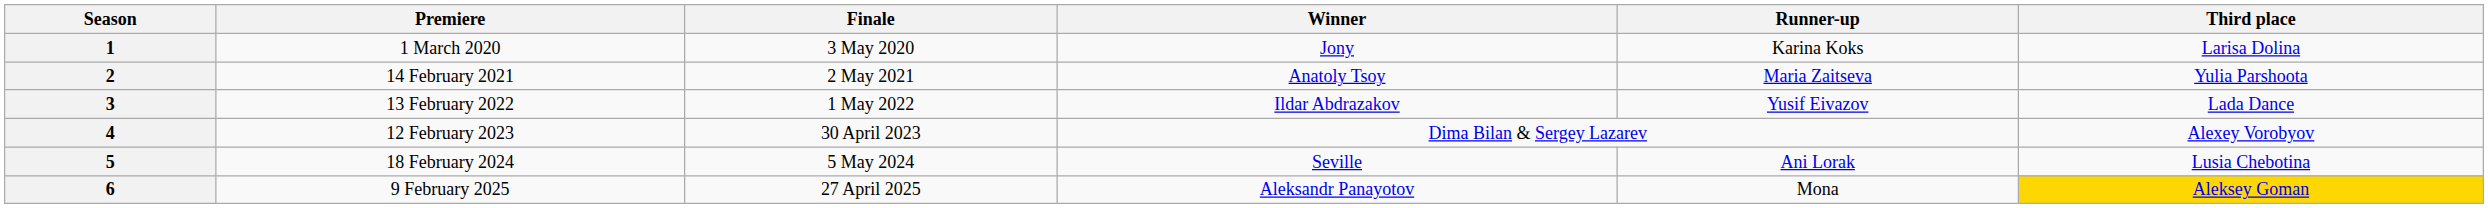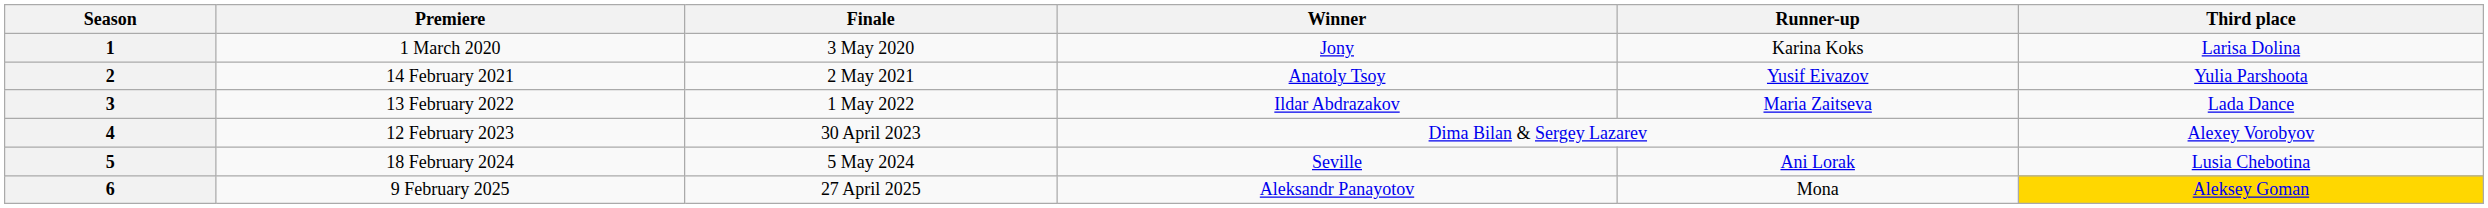2 | Runner-up: Maria Zaitseva -> Yusif Eivazov
3 | Runner-up: Yusif Eivazov -> Maria Zaitseva
